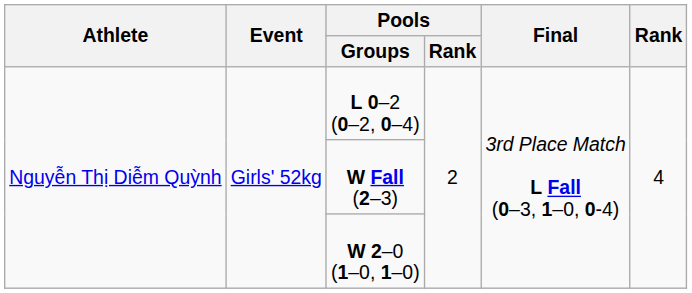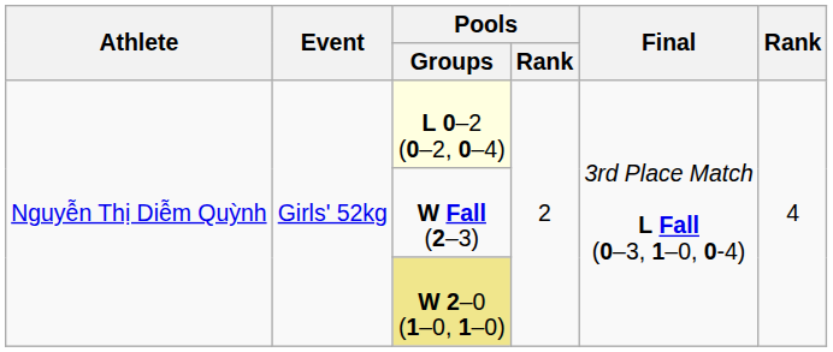L 0–2 (0–2, 0–4) | Pools / Groups: no background -> lightyellow background
W 2–0 (1–0, 1–0) | Pools / Groups: no background -> khaki background
